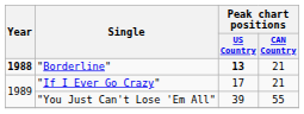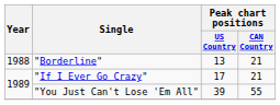"Borderline" | Year: bold -> normal
"Borderline" | Peak chart positions / US Country: bold -> normal
